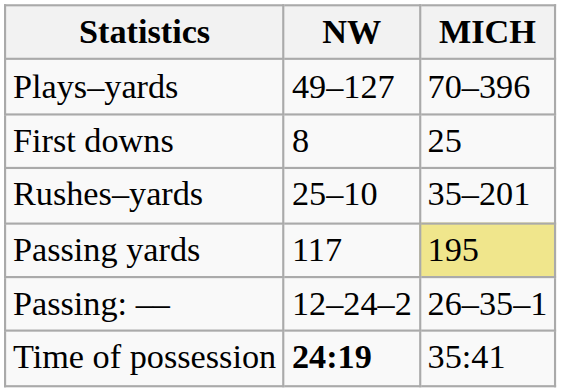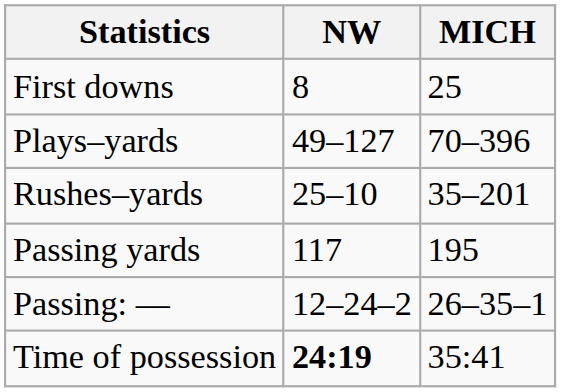rows swapped: First downs <-> Plays–yards
Passing yards | MICH: khaki background -> no background
